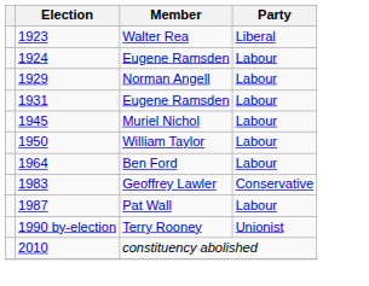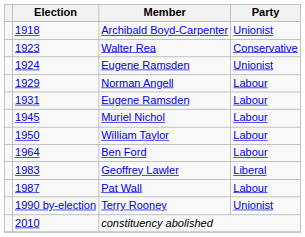+ row: 1918 | Archibald Boyd-Carpenter | Unionist
Walter Rea | Party: Liberal -> Conservative
1924 / Eugene Ramsden | Party: Labour -> Unionist
Geoffrey Lawler | Party: Conservative -> Liberal
